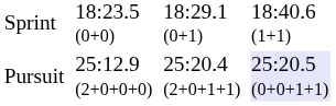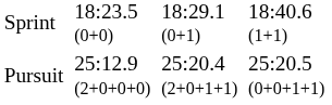Pursuit | column 4: lavender background -> no background
